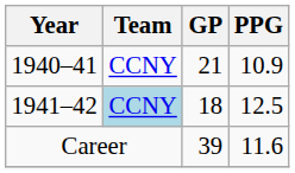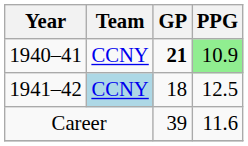1940–41 | GP: normal -> bold
1940–41 | PPG: no background -> lightgreen background
